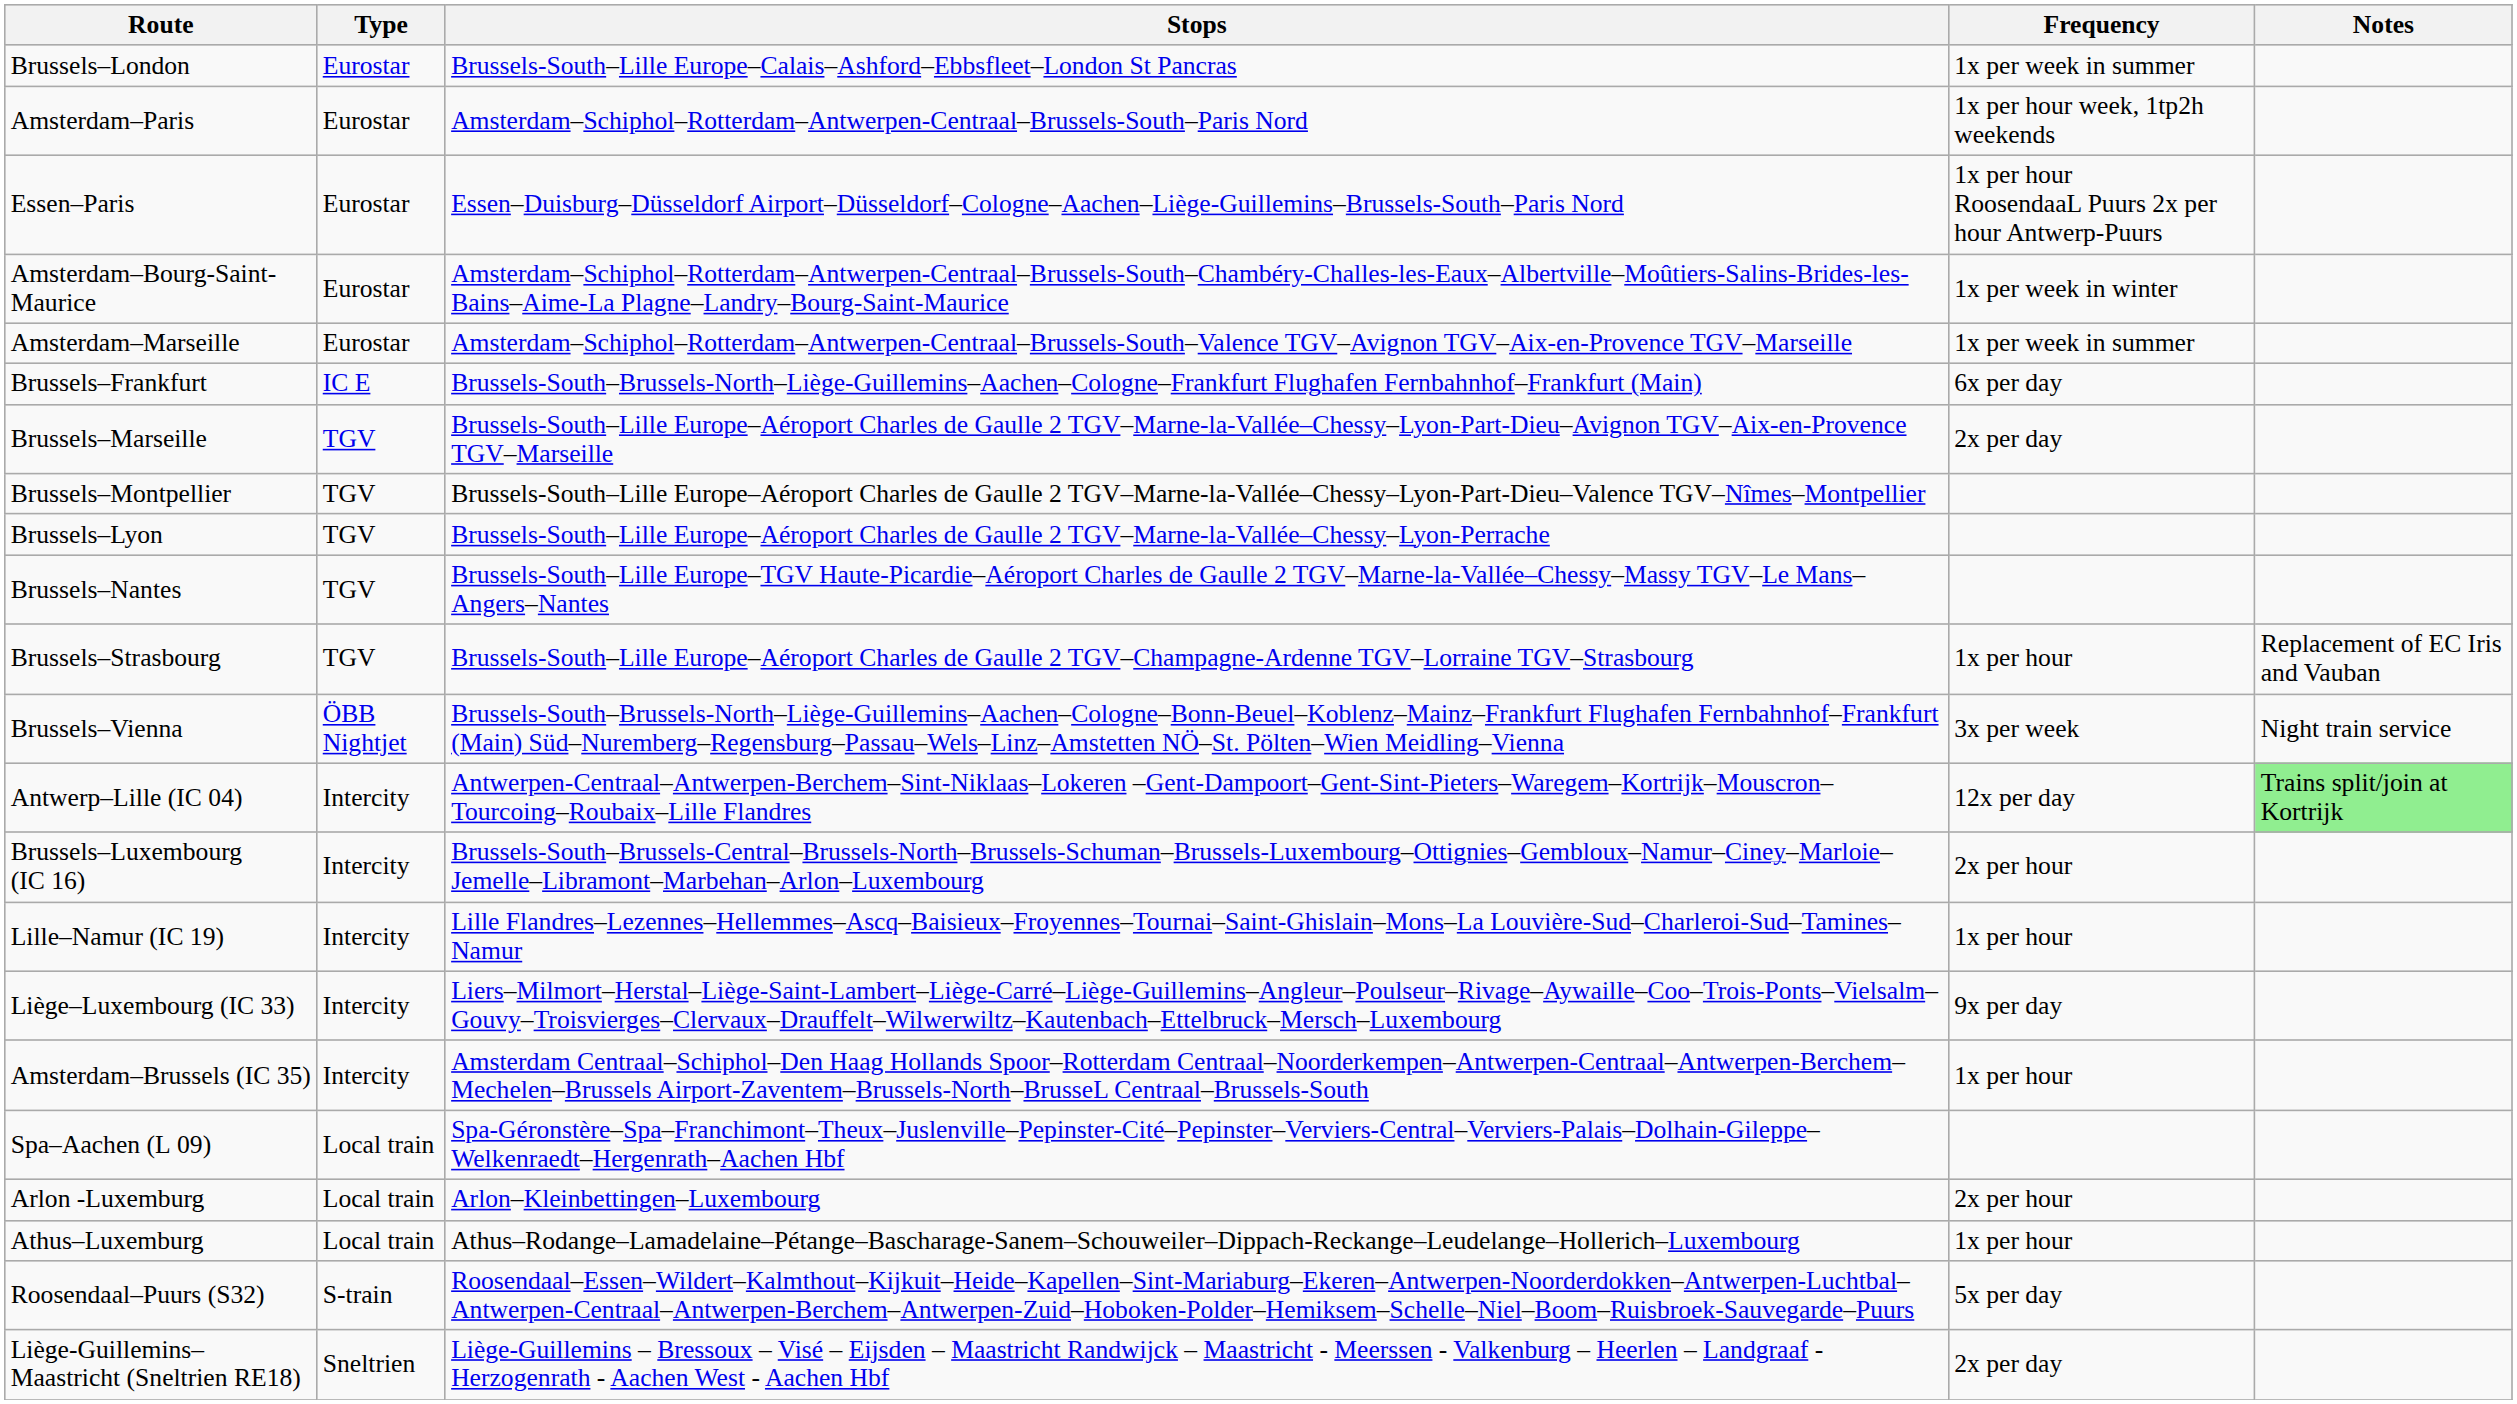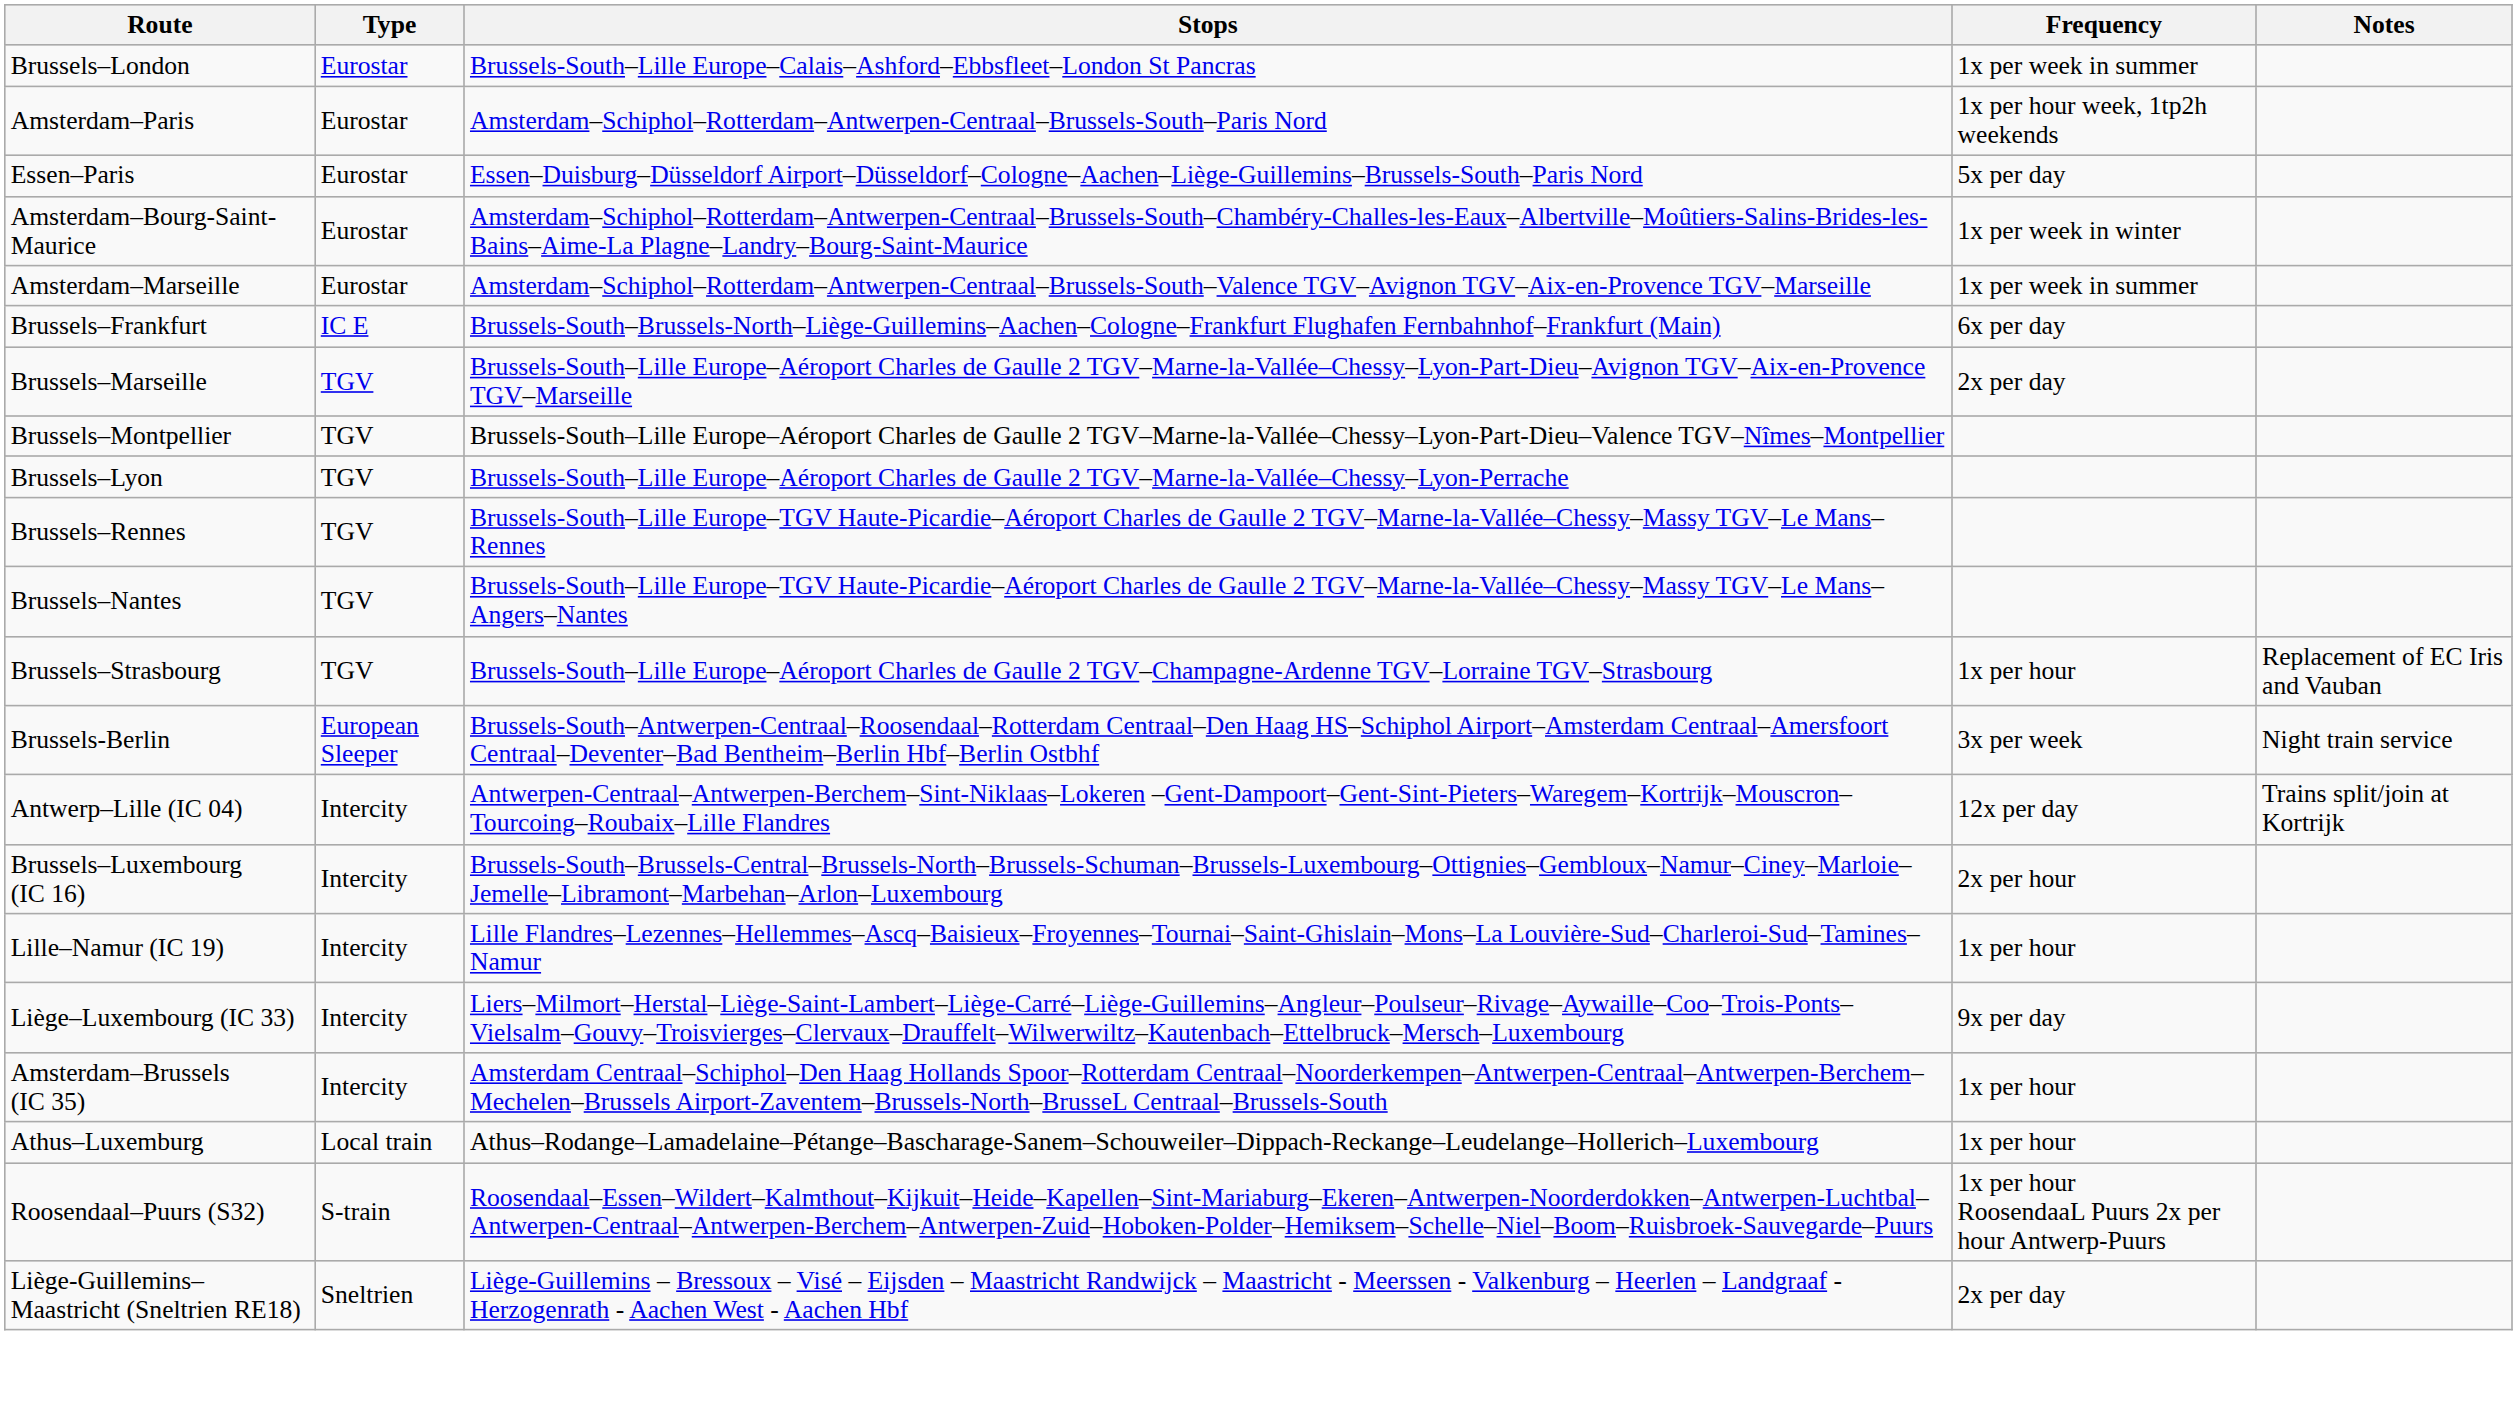Essen–Paris | Frequency: 1x per hour RoosendaaL Puurs 2x per hour Antwerp-Puurs -> 5x per day
+ row: Brussels–Rennes | TGV | Brussels-South–Lille Europe–TGV Haute-Picardie–Aéroport Charles de Gaulle 2 TGV–Marne-la-Vallée–Chessy–Massy TGV–Le Mans–Rennes
+ row: Brussels-Berlin | European Sleeper | Brussels-South–Antwerpen-Centraal–Roosendaal–Rotterdam Centraal–Den Haag HS–Schiphol Airport–Amsterdam Centraal–Amersfoort Centraal–Deventer–Bad Bentheim–Berlin Hbf–Berlin Ostbhf | 3x per week | Night train service
- row: Brussels–Vienna | ÖBB Nightjet | Brussels-South–Brussels-North–Liège-Guillemins–Aachen–Cologne–Bonn-Beuel–Koblenz–Mainz–Frankfurt Flughafen Fernbahnhof–Frankfurt (Main) Süd–Nuremberg–Regensburg–Passau–Wels–Linz–Amstetten NÖ–St. Pölten–Wien Meidling–Vienna | 3x per week | Night train service
Antwerp–Lille (IC 04) | Notes: lightgreen background -> no background
- row: Spa–Aachen (L 09) | Local train | Spa-Géronstère–Spa–Franchimont–Theux–Juslenville–Pepinster-Cité–Pepinster–Verviers-Central–Verviers-Palais–Dolhain-Gileppe–Welkenraedt–Hergenrath–Aachen Hbf
- row: Arlon -Luxemburg | Local train | Arlon–Kleinbettingen–Luxembourg | 2x per hour
Roosendaal–Puurs (S32) | Frequency: 5x per day -> 1x per hour RoosendaaL Puurs 2x per hour Antwerp-Puurs
